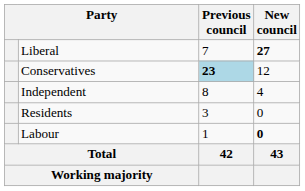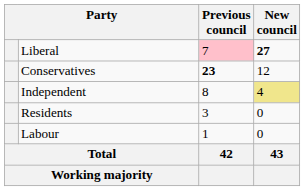Liberal | Previous council: no background -> pink background
Conservatives | Previous council: lightblue background -> no background
Independent | New council: no background -> khaki background
Labour | New council: bold -> normal
